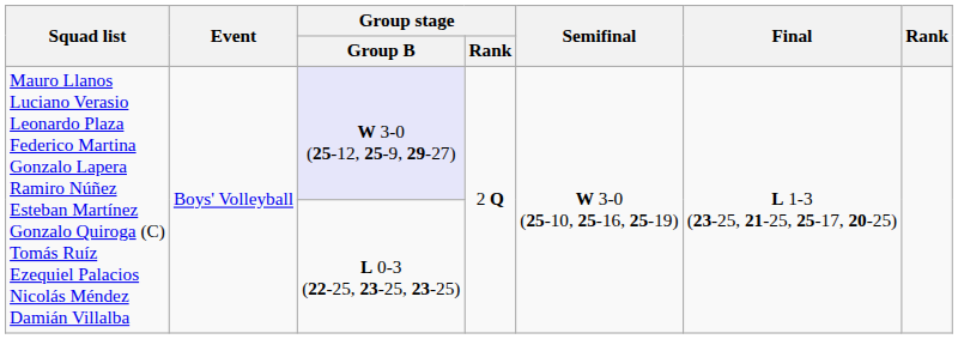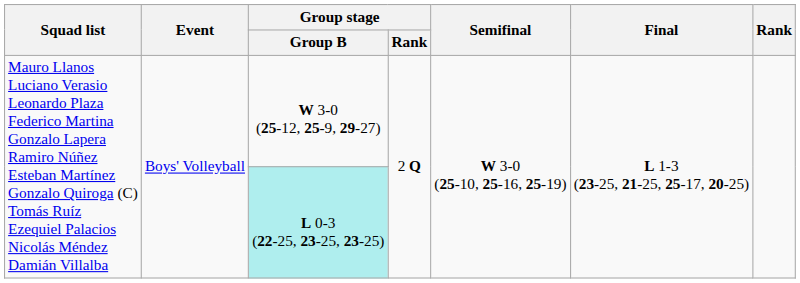W 3-0 (25-12, 25-9, 29-27) | Group stage / Group B: lavender background -> no background
L 0-3 (22-25, 23-25, 23-25) | Group stage / Group B: no background -> paleturquoise background
